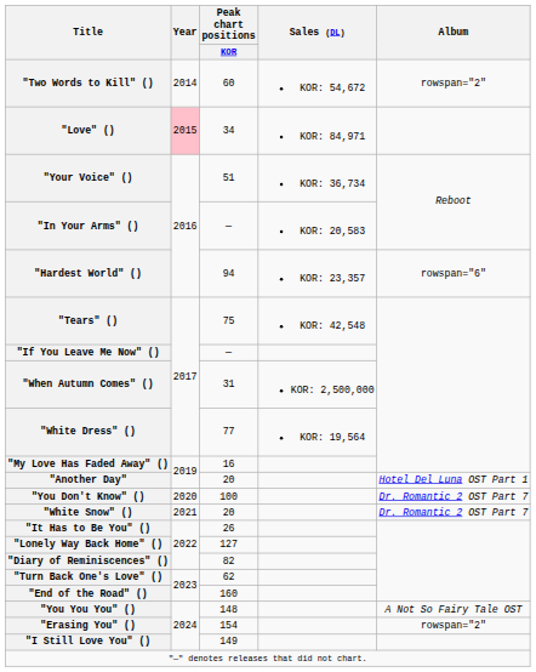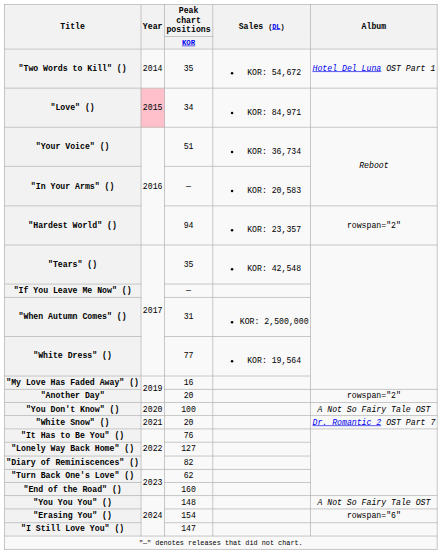"Two Words to Kill" () | Peak chart positions / KOR: 60 -> 35
"Two Words to Kill" () | Album: rowspan="2" -> Hotel Del Luna OST Part 1
"Hardest World" () | Album: rowspan="6" -> rowspan="2"
"Tears" () | Peak chart positions / KOR: 75 -> 35
"Another Day" | Album: Hotel Del Luna OST Part 1 -> rowspan="2"
"You Don't Know" () | Album: Dr. Romantic 2 OST Part 7 -> A Not So Fairy Tale OST
"It Has to Be You" () | Peak chart positions / KOR: 26 -> 76
"Erasing You" () | Album: rowspan="2" -> rowspan="6"
"I Still Love You" () | Peak chart positions / KOR: 149 -> 147
